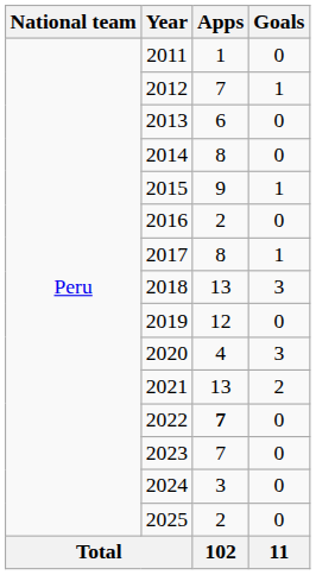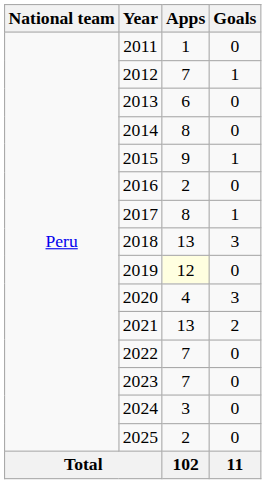2019 | Apps: no background -> lightyellow background
2022 | Apps: bold -> normal
